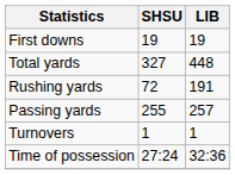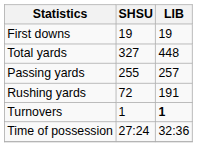rows swapped: Rushing yards <-> Passing yards
Turnovers | LIB: normal -> bold
